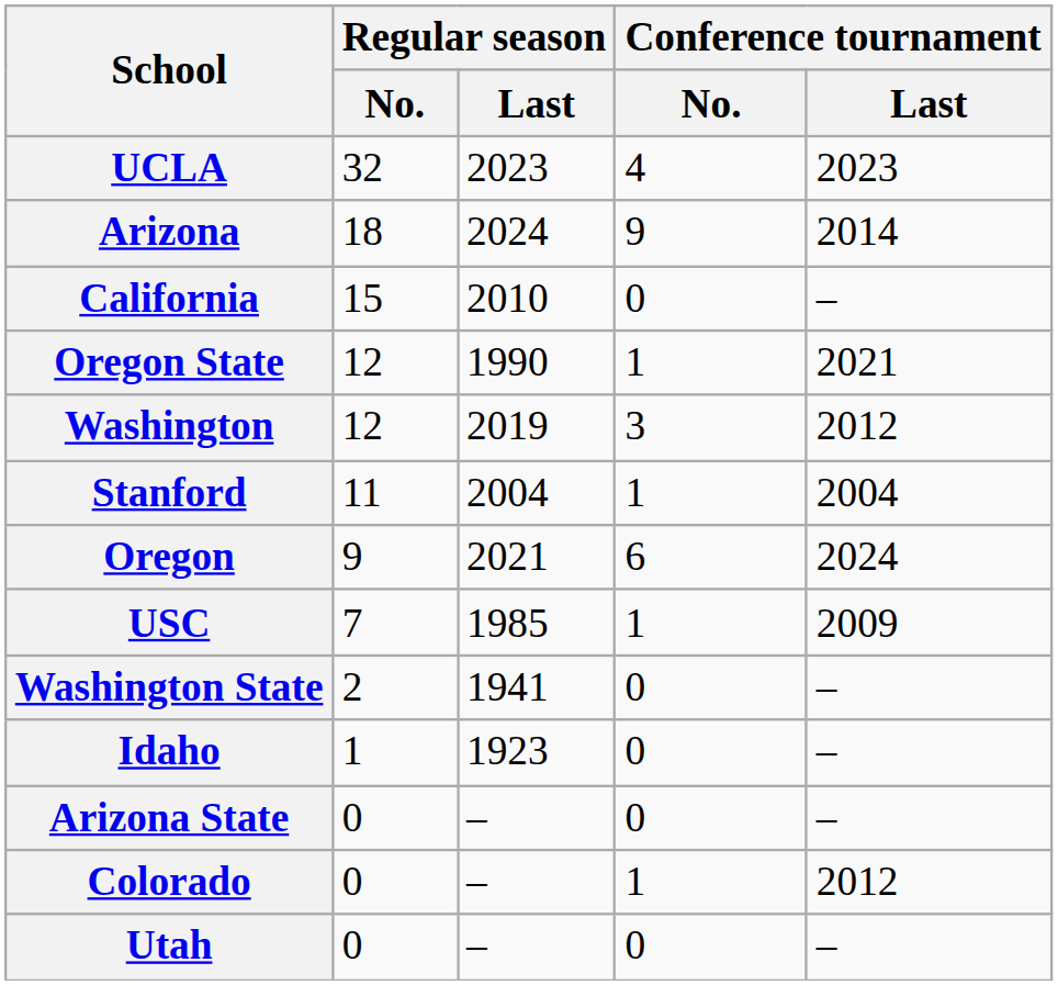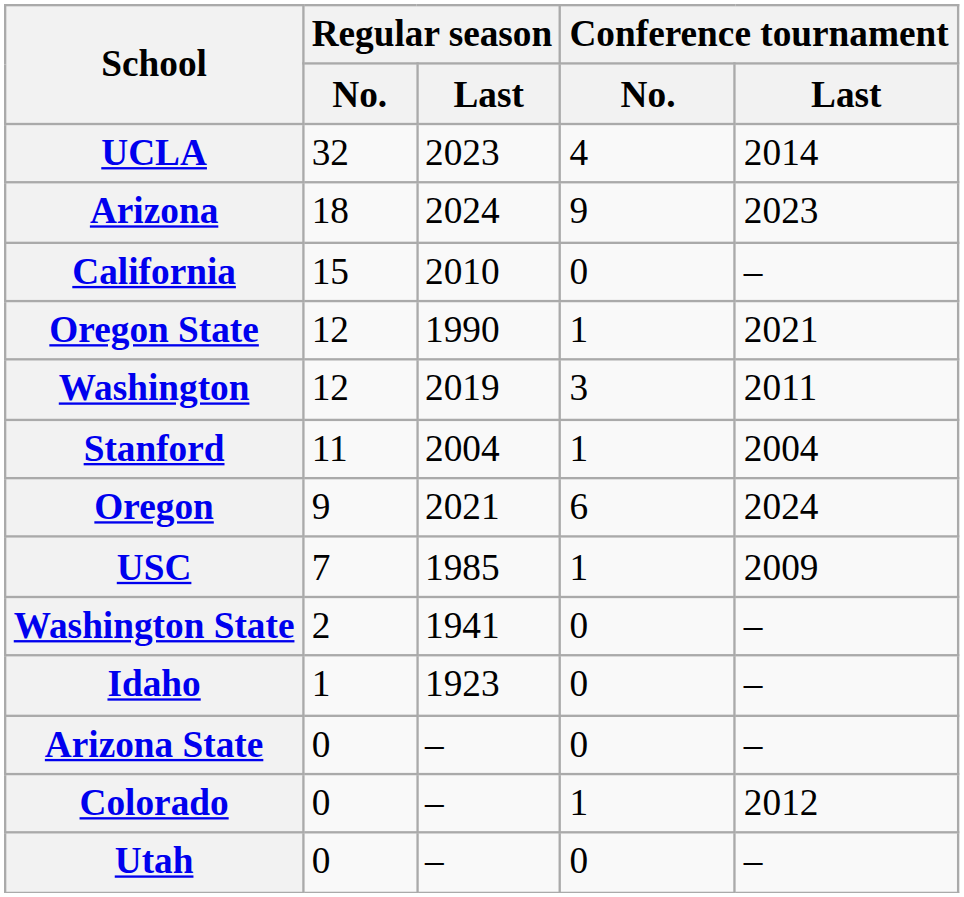UCLA | Conference tournament / Last: 2023 -> 2014
Arizona | Conference tournament / Last: 2014 -> 2023
Washington | Conference tournament / Last: 2012 -> 2011
